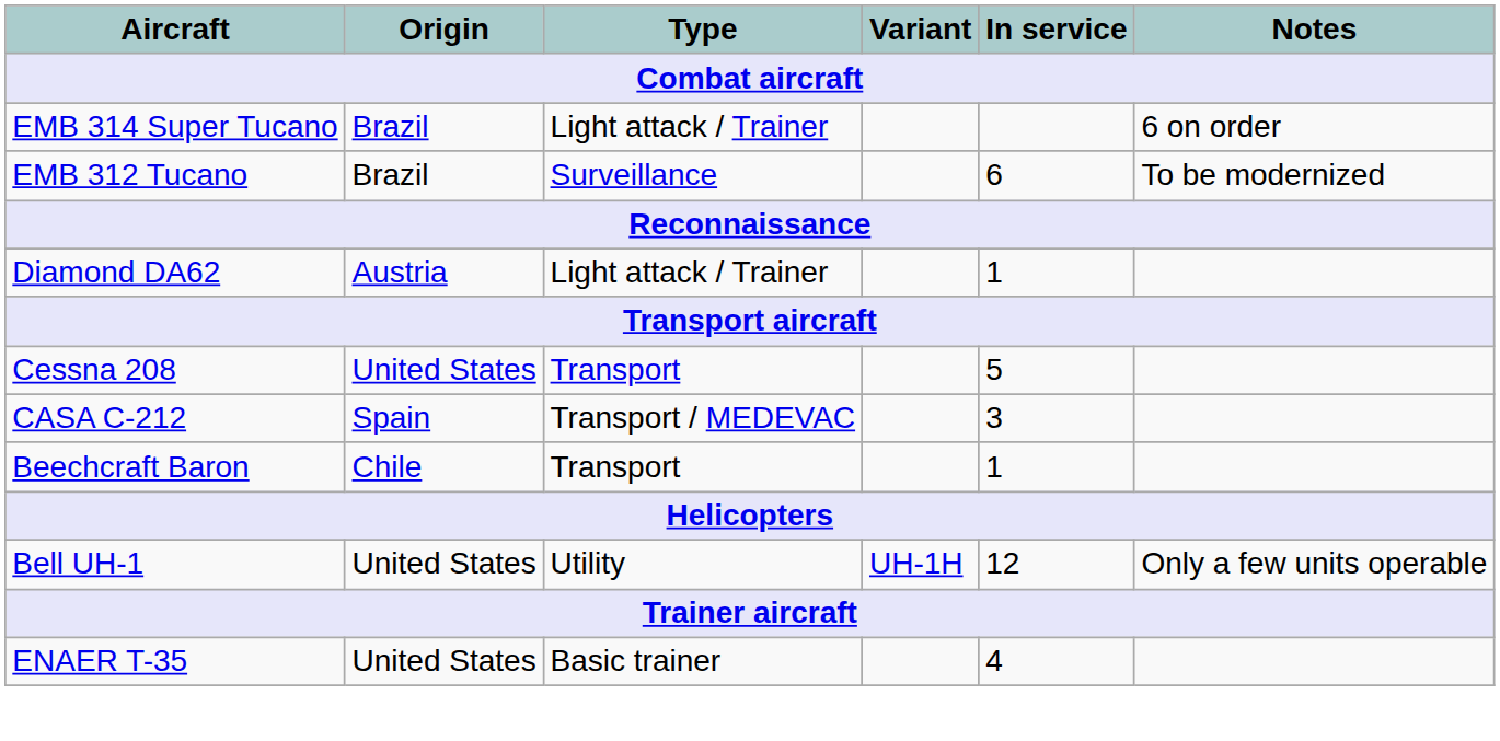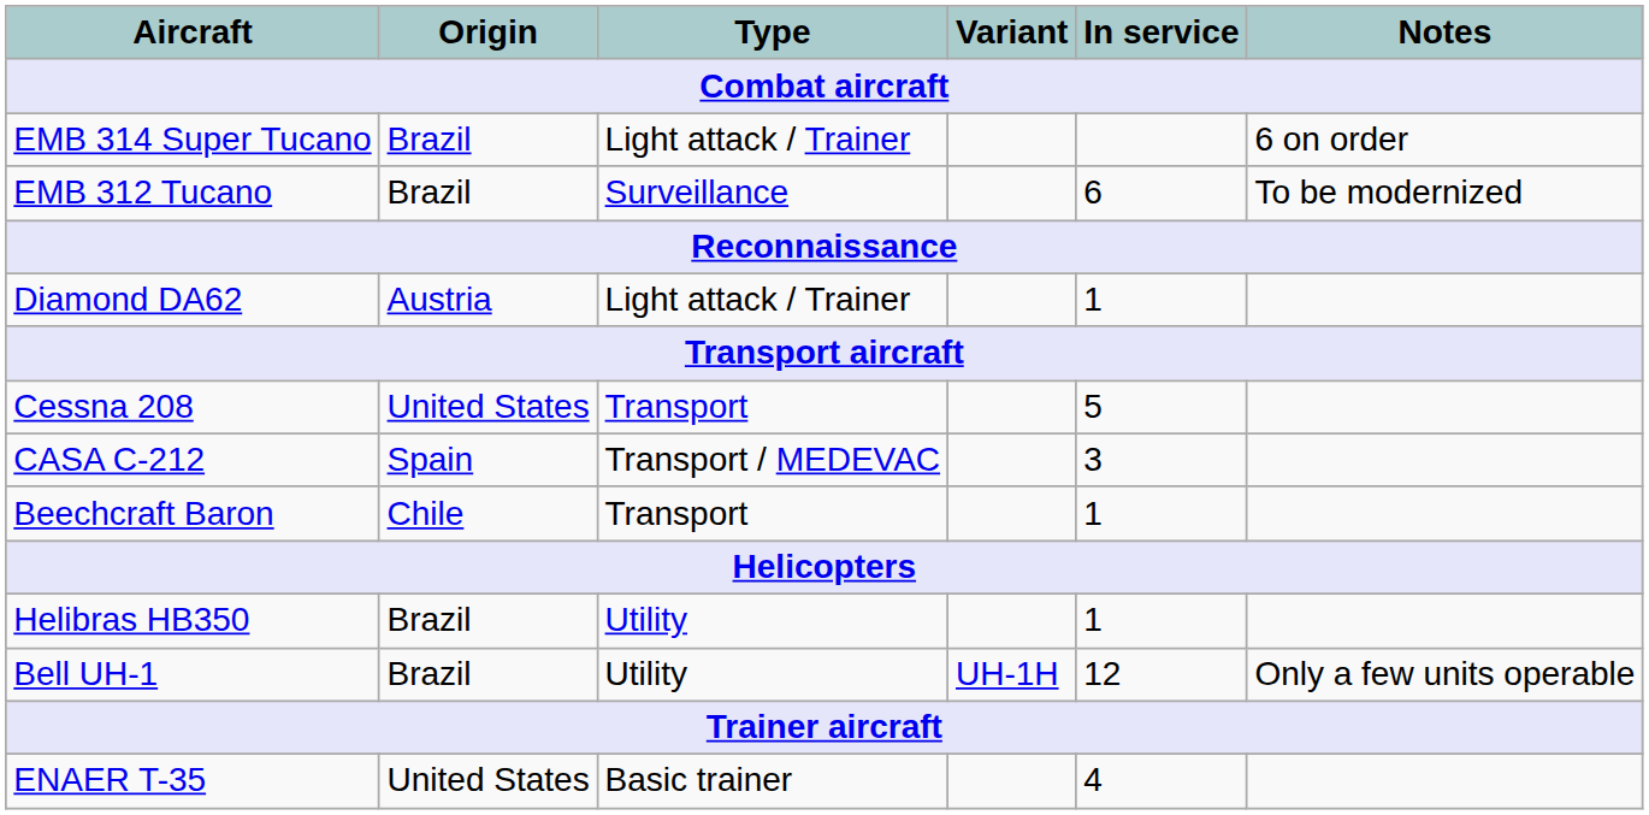+ row: Helibras HB350 | Brazil | Utility | 1
Bell UH-1 | Origin: United States -> Brazil
